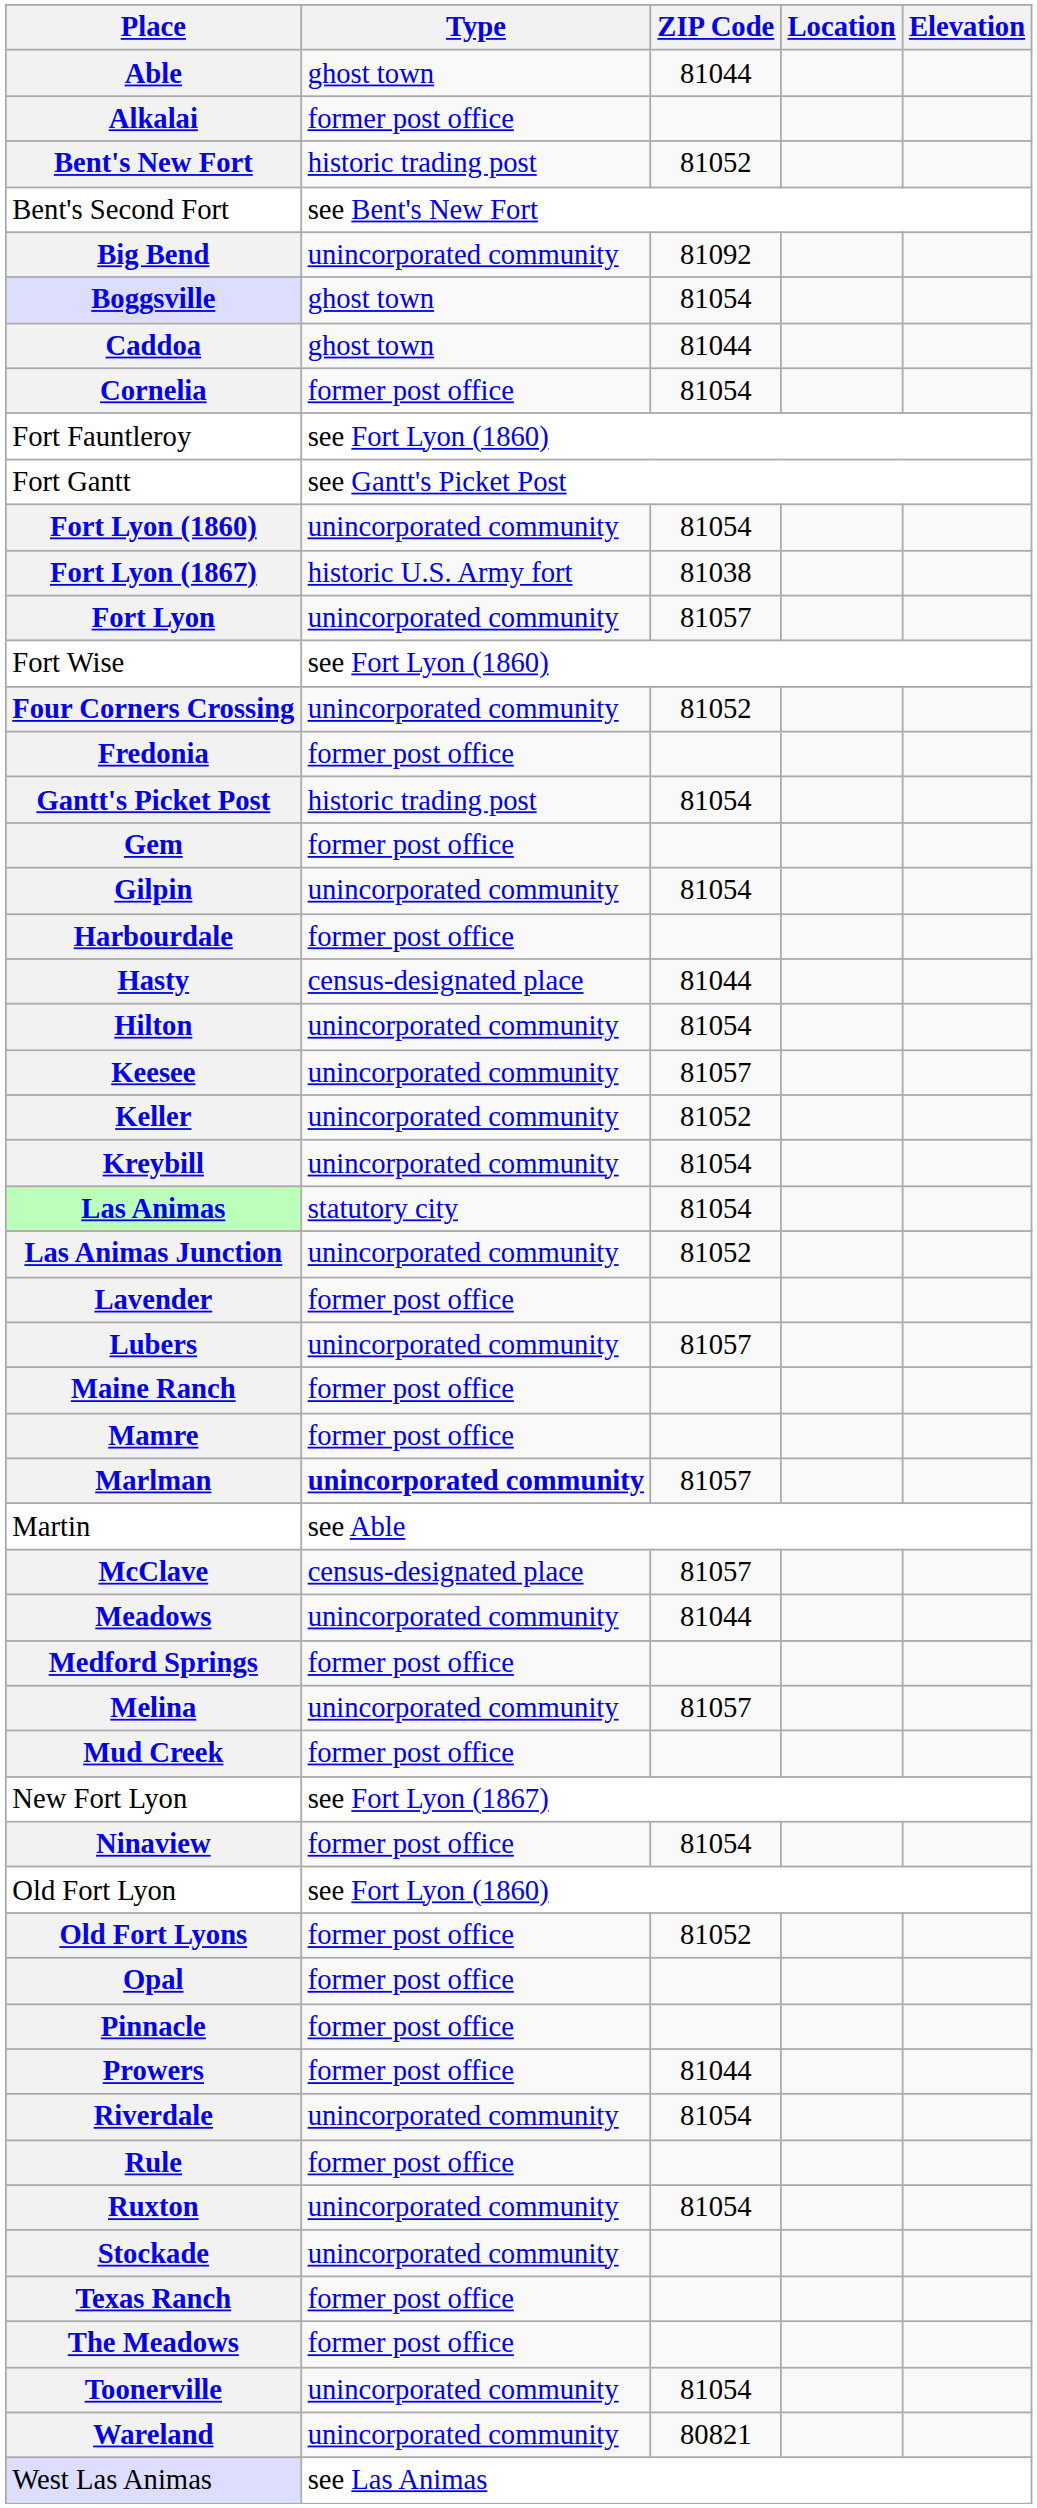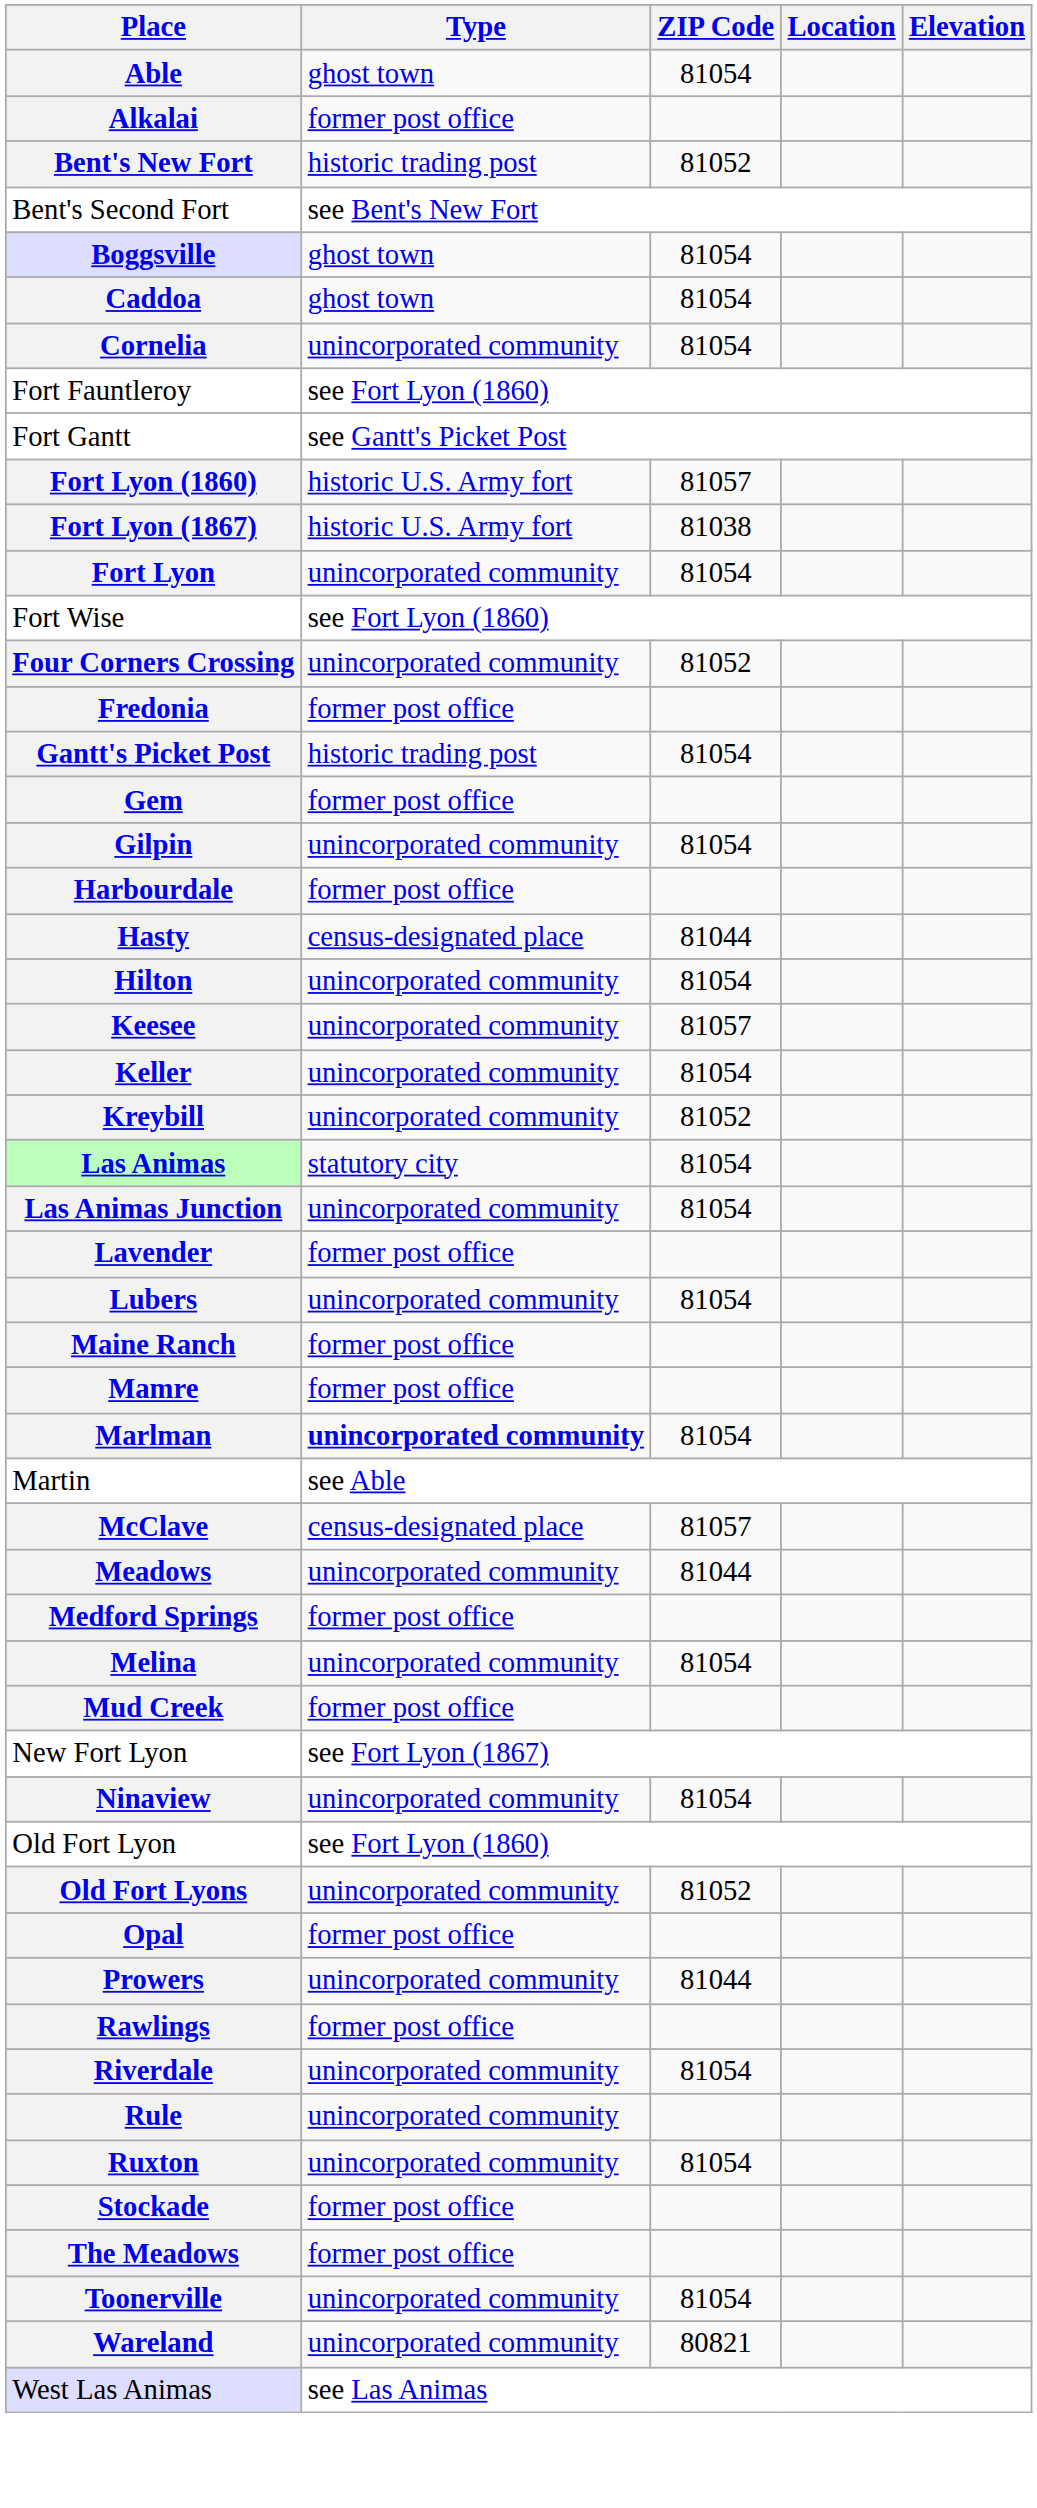Able | ZIP Code: 81044 -> 81054
- row: Big Bend | unincorporated community | 81092
Caddoa | ZIP Code: 81044 -> 81054
Cornelia | Type: former post office -> unincorporated community
Fort Lyon (1860) | Type: unincorporated community -> historic U.S. Army fort
Fort Lyon (1860) | ZIP Code: 81054 -> 81057
Fort Lyon | ZIP Code: 81057 -> 81054
Keller | ZIP Code: 81052 -> 81054
Kreybill | ZIP Code: 81054 -> 81052
Las Animas Junction | ZIP Code: 81052 -> 81054
Lubers | ZIP Code: 81057 -> 81054
Marlman | ZIP Code: 81057 -> 81054
Melina | ZIP Code: 81057 -> 81054
Ninaview | Type: former post office -> unincorporated community
Old Fort Lyons | Type: former post office -> unincorporated community
- row: Pinnacle | former post office
Prowers | Type: former post office -> unincorporated community
+ row: Rawlings | former post office
Rule | Type: former post office -> unincorporated community
Stockade | Type: unincorporated community -> former post office
- row: Texas Ranch | former post office
